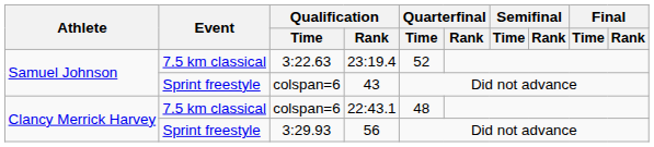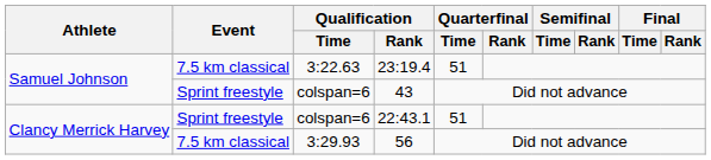23:19.4 | Quarterfinal / Time: 52 -> 51
22:43.1 | Event: 7.5 km classical -> Sprint freestyle
22:43.1 | Quarterfinal / Time: 48 -> 51
56 | Event: Sprint freestyle -> 7.5 km classical
